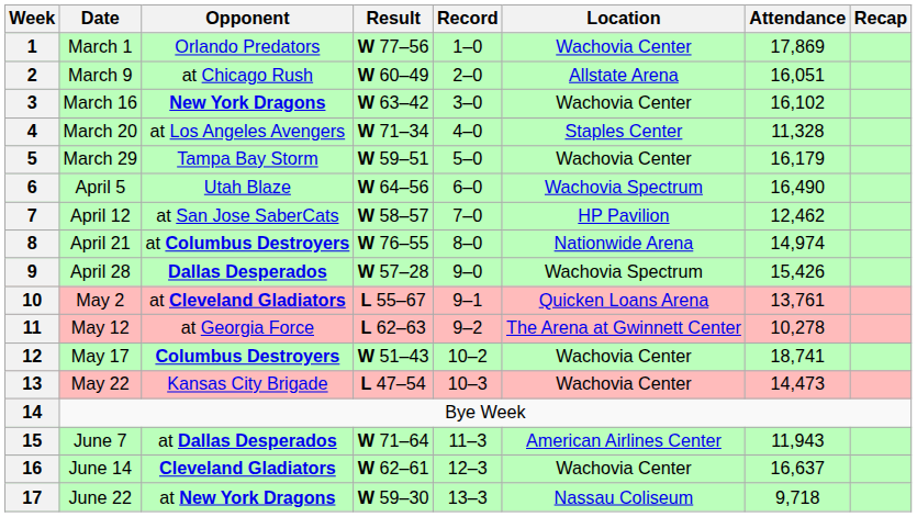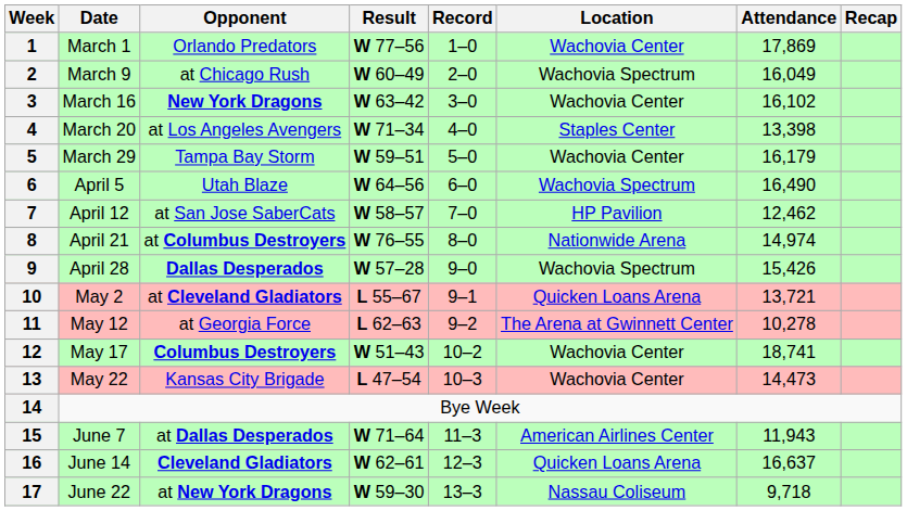2 | Location: Allstate Arena -> Wachovia Spectrum
2 | Attendance: 16,051 -> 16,049
4 | Attendance: 11,328 -> 13,398
10 | Attendance: 13,761 -> 13,721
16 | Location: Wachovia Center -> Quicken Loans Arena
